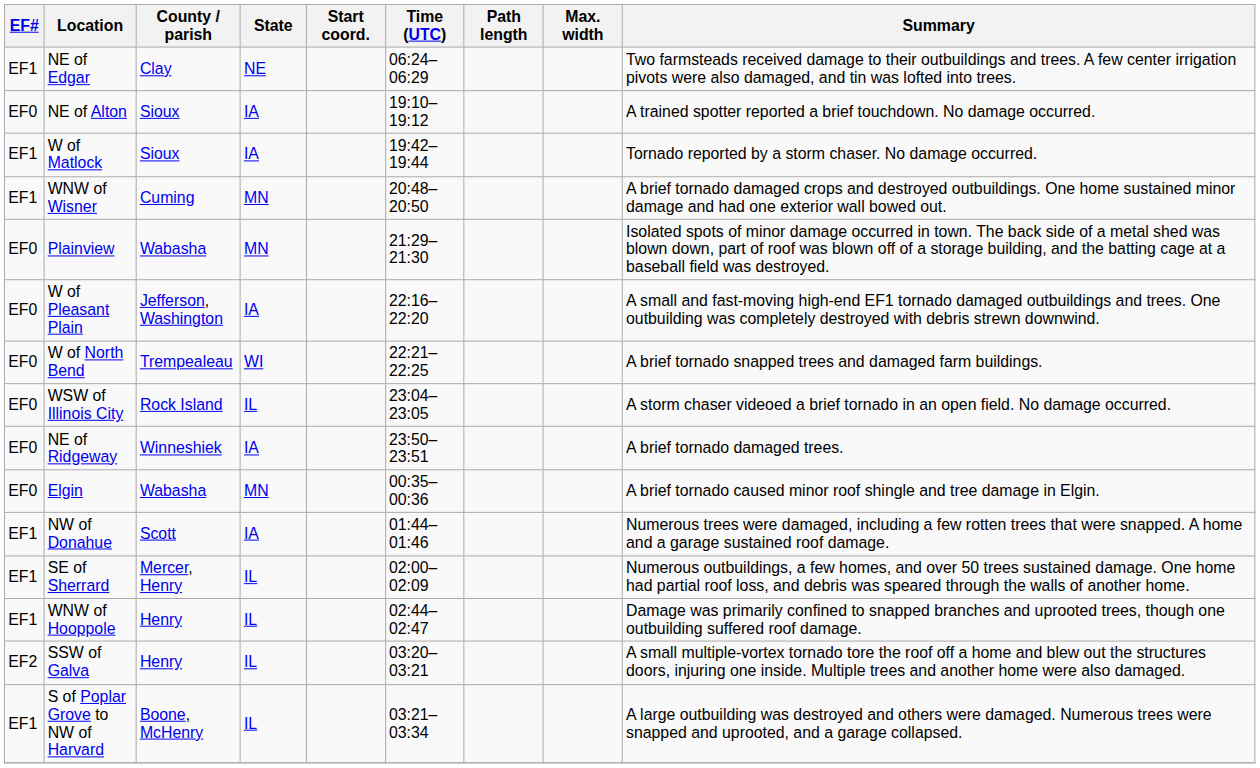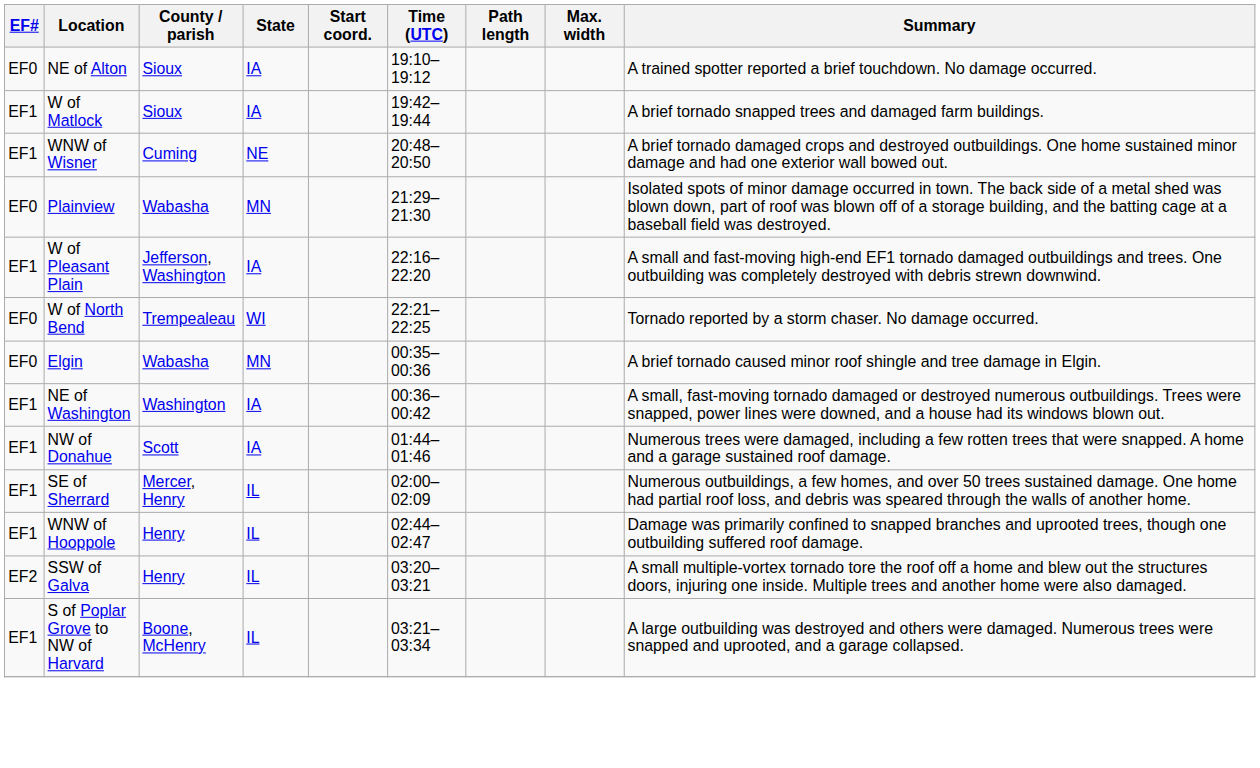- row: EF1 | NE of Edgar | Clay | NE | 06:24–06:29 | Two farmsteads received damage to their outbuildings and trees. A few center irrigation pivots were also damaged, and tin was lofted into trees.
W of Matlock | Summary: Tornado reported by a storm chaser. No damage occurred. -> A brief tornado snapped trees and damaged farm buildings.
WNW of Wisner | State: MN -> NE
W of Pleasant Plain | EF#: EF0 -> EF1
W of North Bend | Summary: A brief tornado snapped trees and damaged farm buildings. -> Tornado reported by a storm chaser. No damage occurred.
- row: EF0 | WSW of Illinois City | Rock Island | IL | 23:04–23:05 | A storm chaser videoed a brief tornado in an open field. No damage occurred.
- row: EF0 | NE of Ridgeway | Winneshiek | IA | 23:50–23:51 | A brief tornado damaged trees.
+ row: EF1 | NE of Washington | Washington | IA | 00:36–00:42 | A small, fast-moving tornado damaged or destroyed numerous outbuildings. Trees were snapped, power lines were downed, and a house had its windows blown out.
